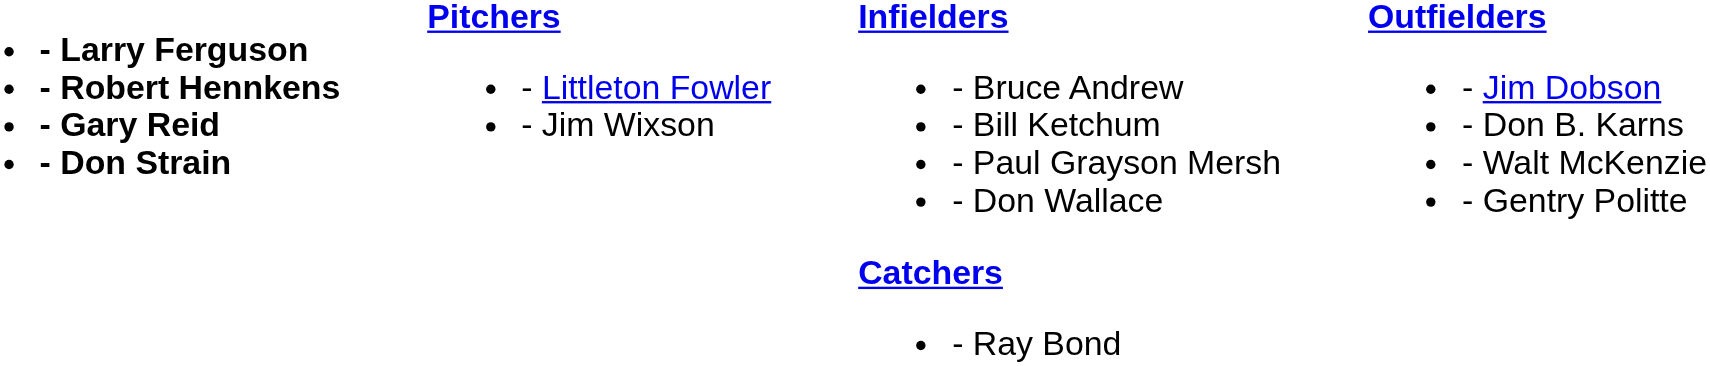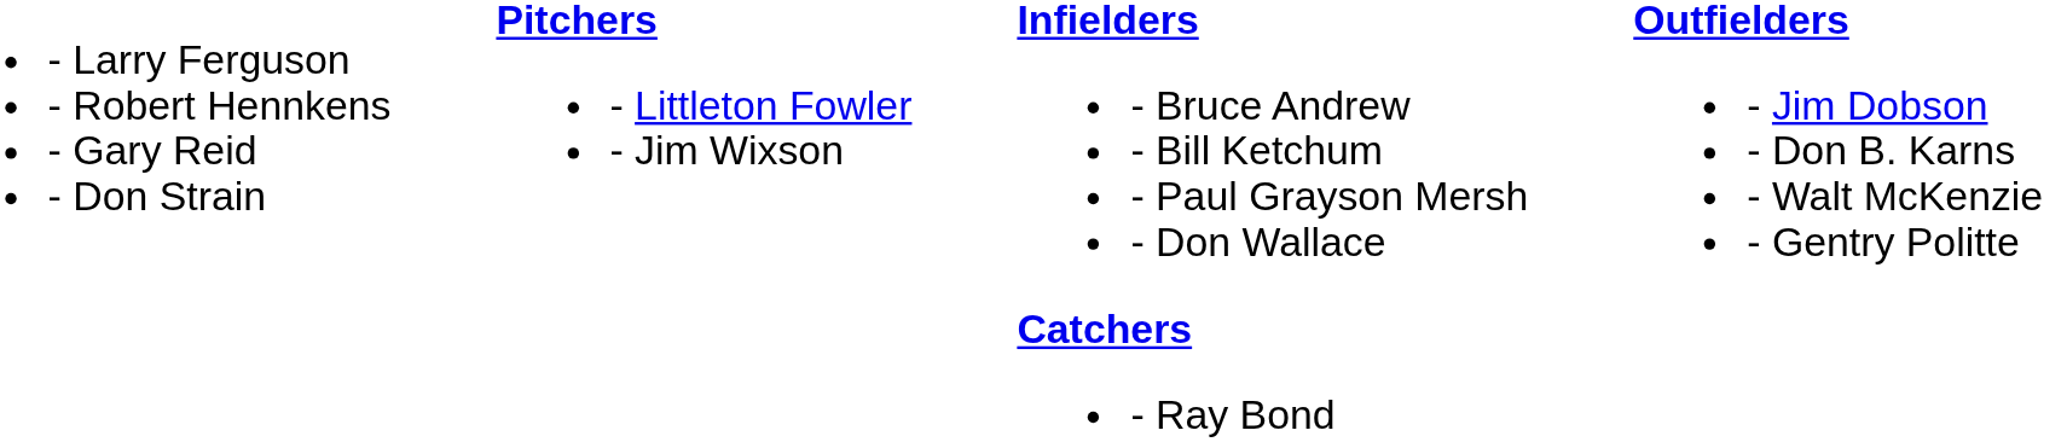- Larry Ferguson - Robert Hennkens - Gary Reid - Don Strain | column 1: bold -> normal
